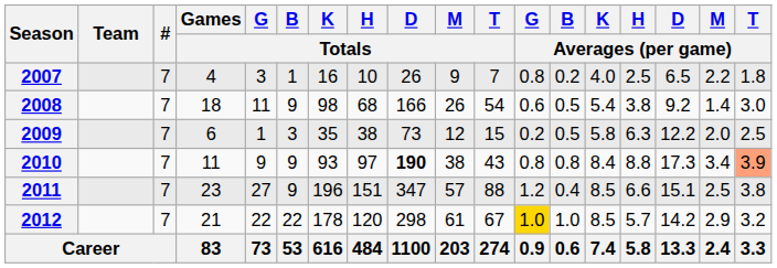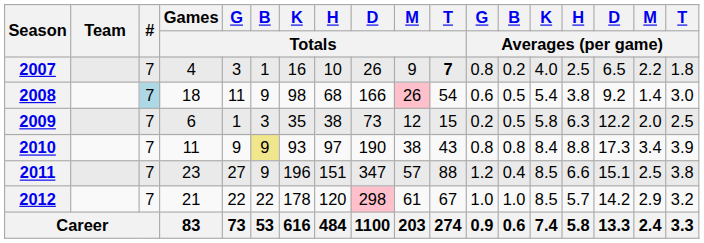2007 | T / Totals: normal -> bold
2008 | #: no background -> lightblue background
2008 | M / Totals: no background -> pink background
2010 | B / Totals: no background -> khaki background
2010 | D / Totals: bold -> normal
2010 | T / Averages (per game): lightsalmon background -> no background
2012 | D / Totals: no background -> pink background
2012 | G / Averages (per game): gold background -> no background
